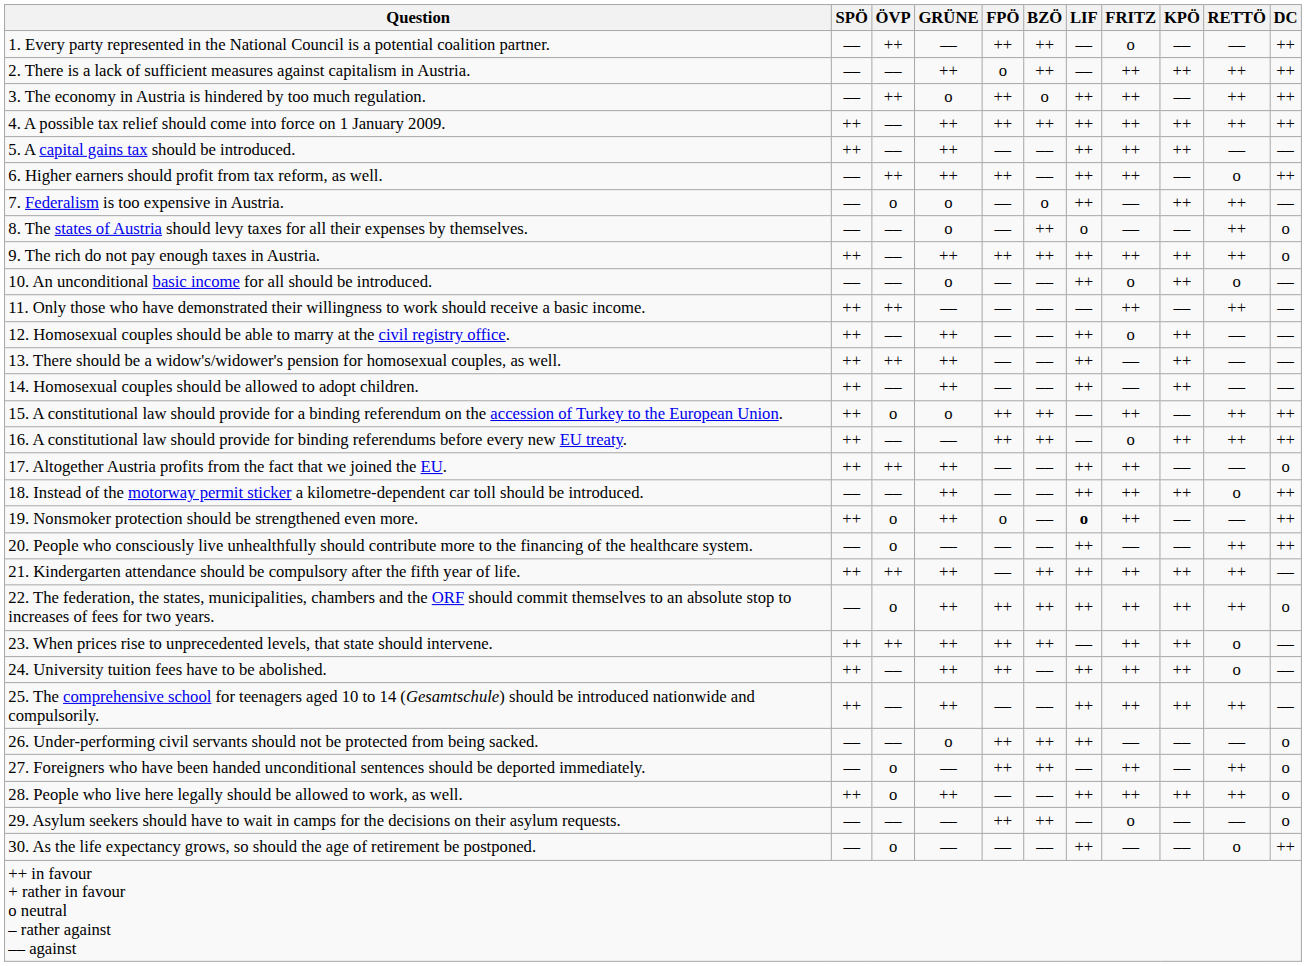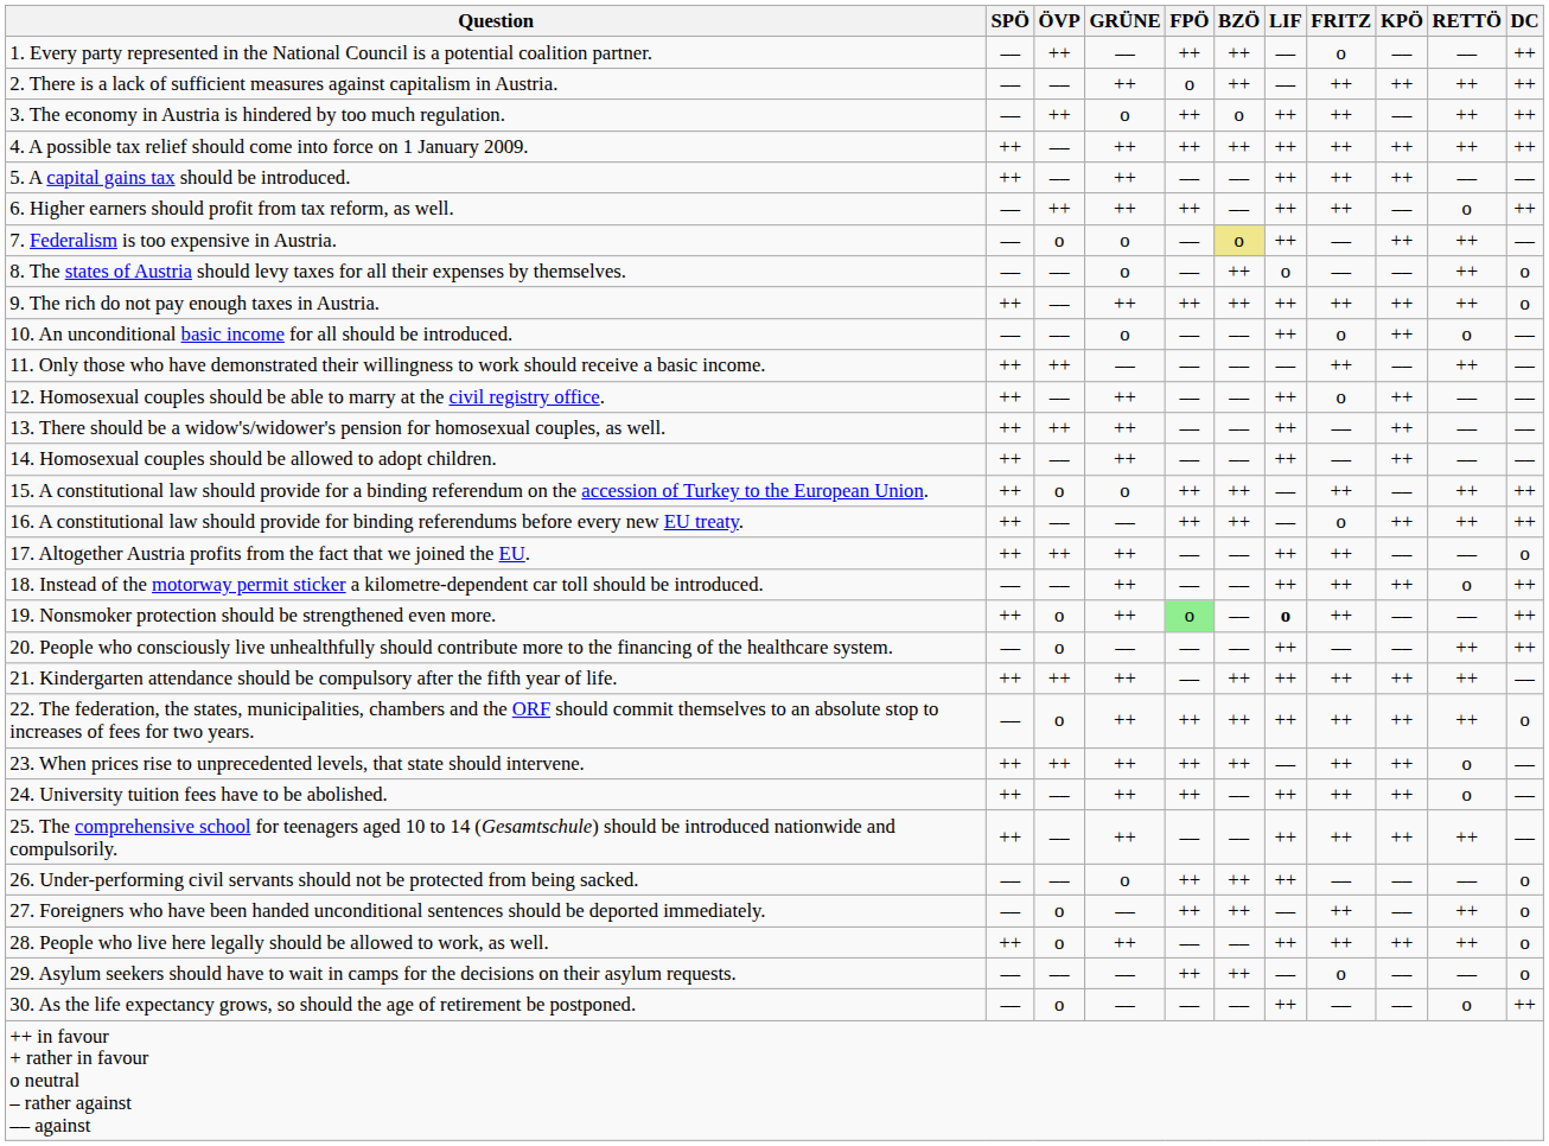7. Federalism is too expensive in Austria. | BZÖ: no background -> khaki background
19. Nonsmoker protection should be strengthened even more. | FPÖ: no background -> lightgreen background
